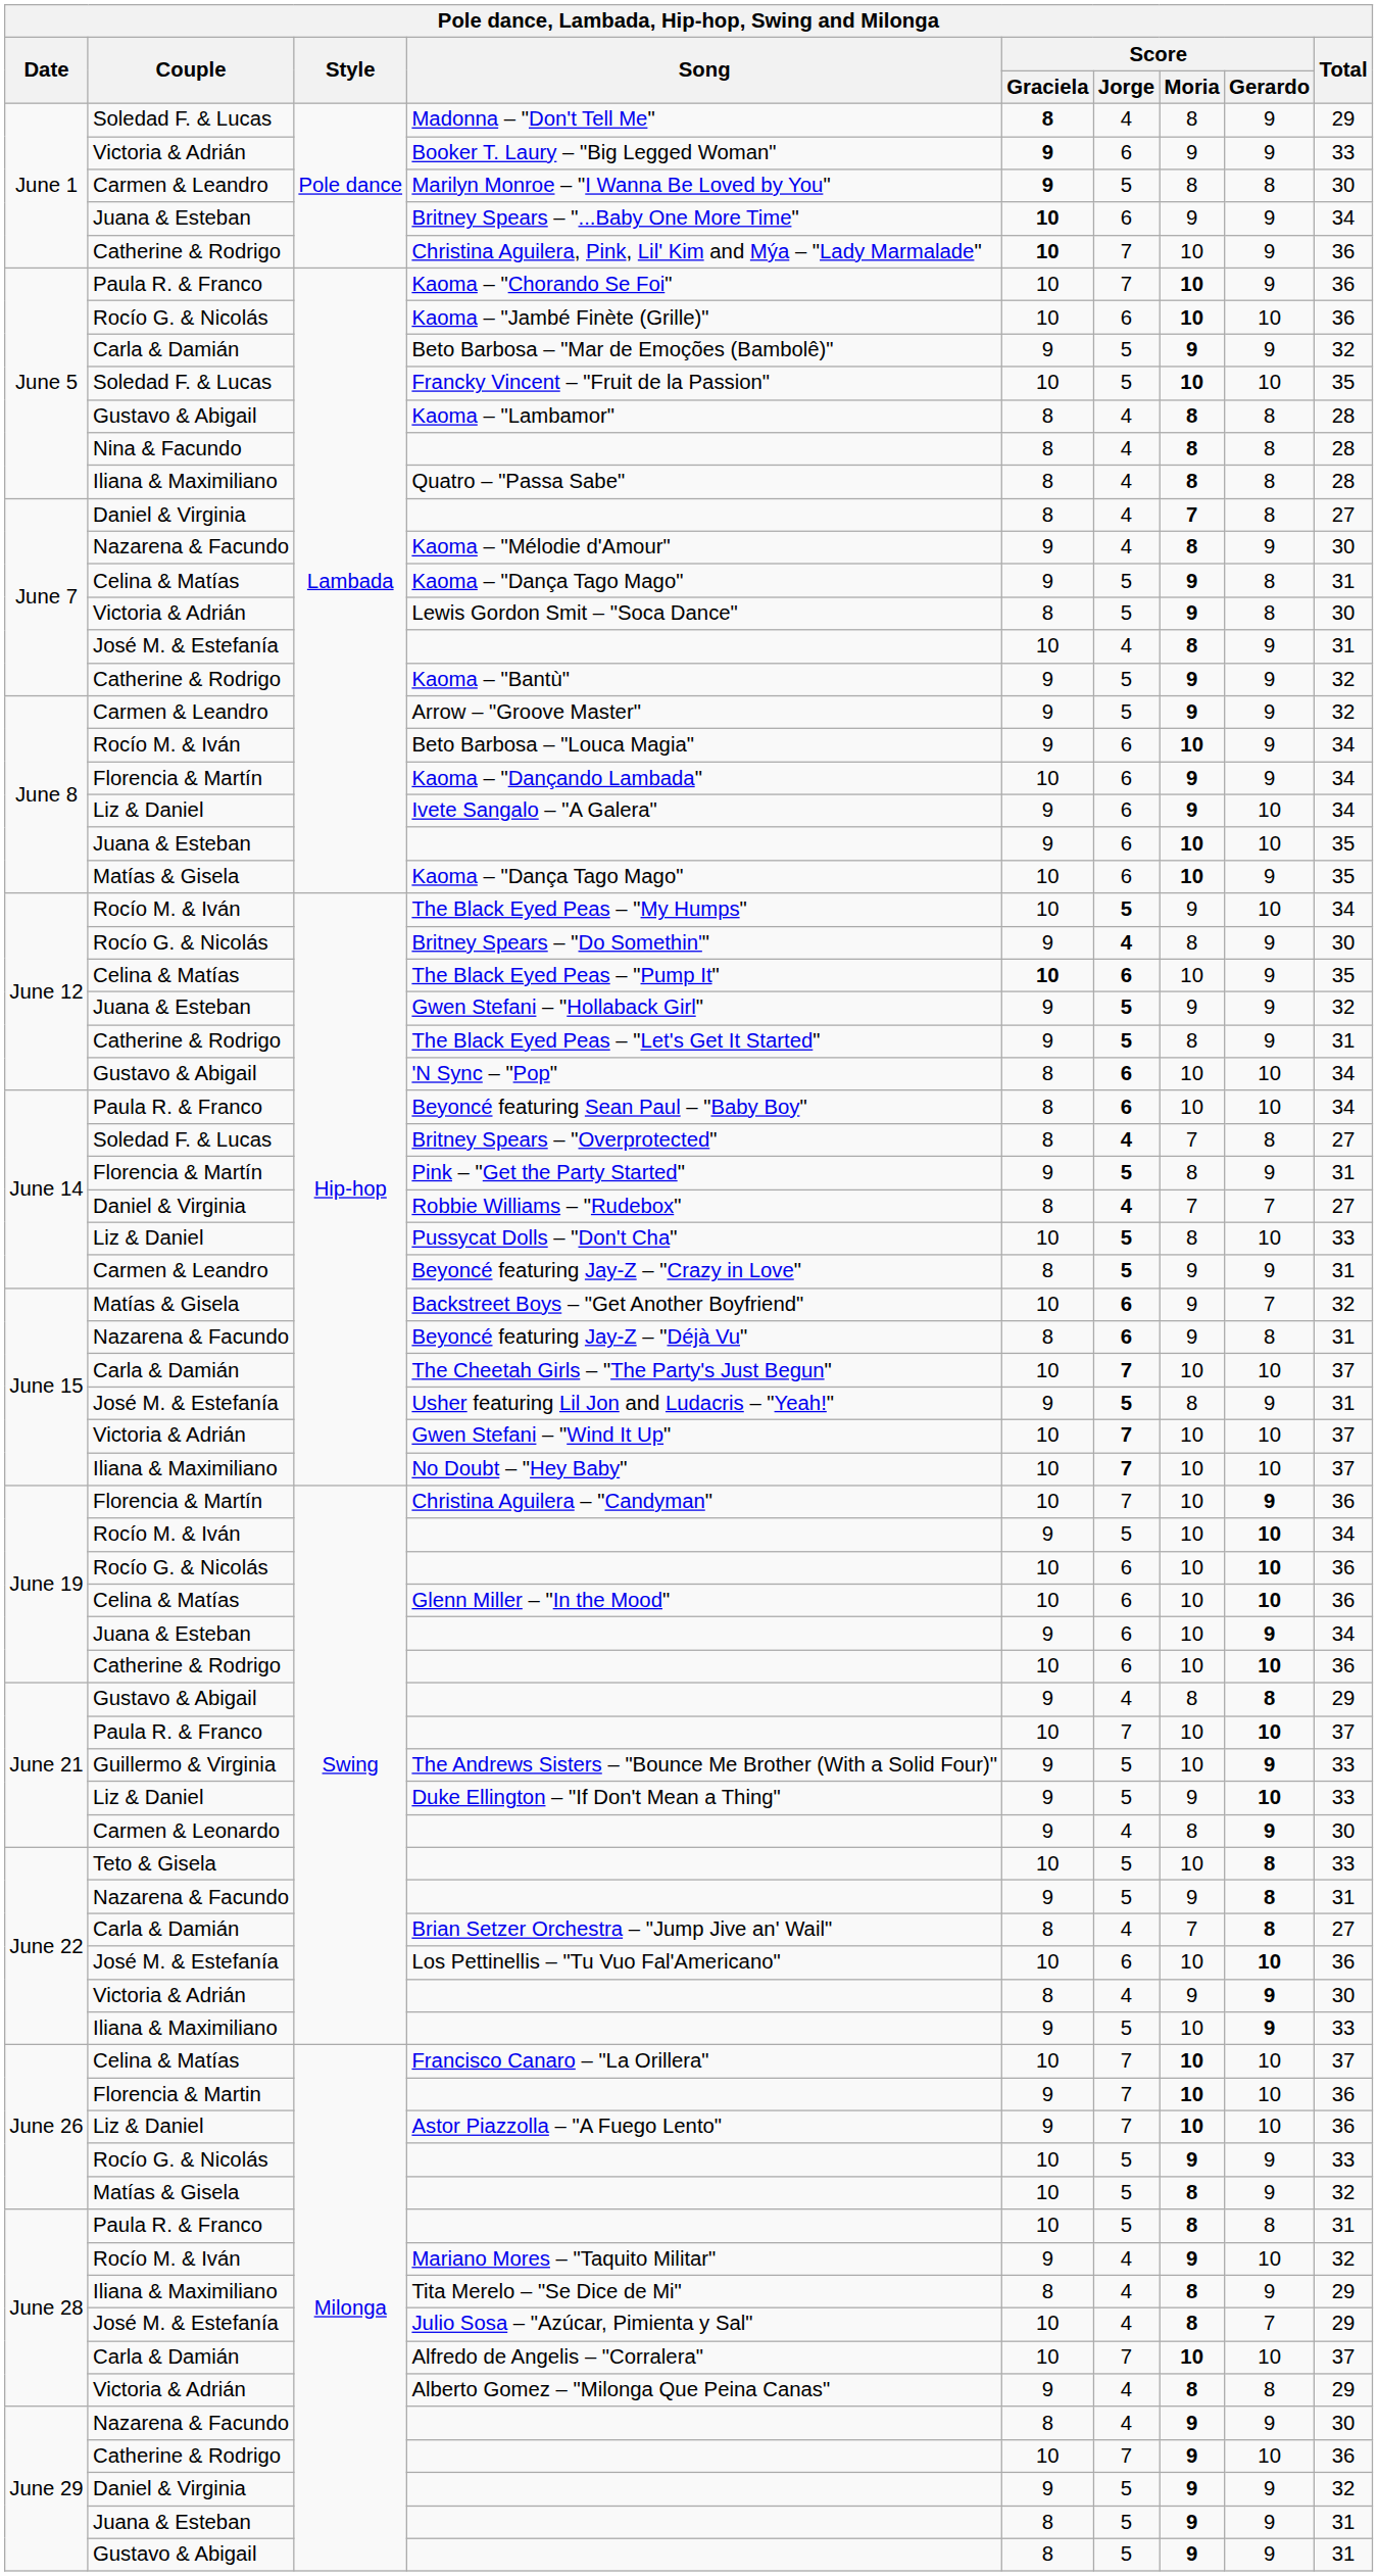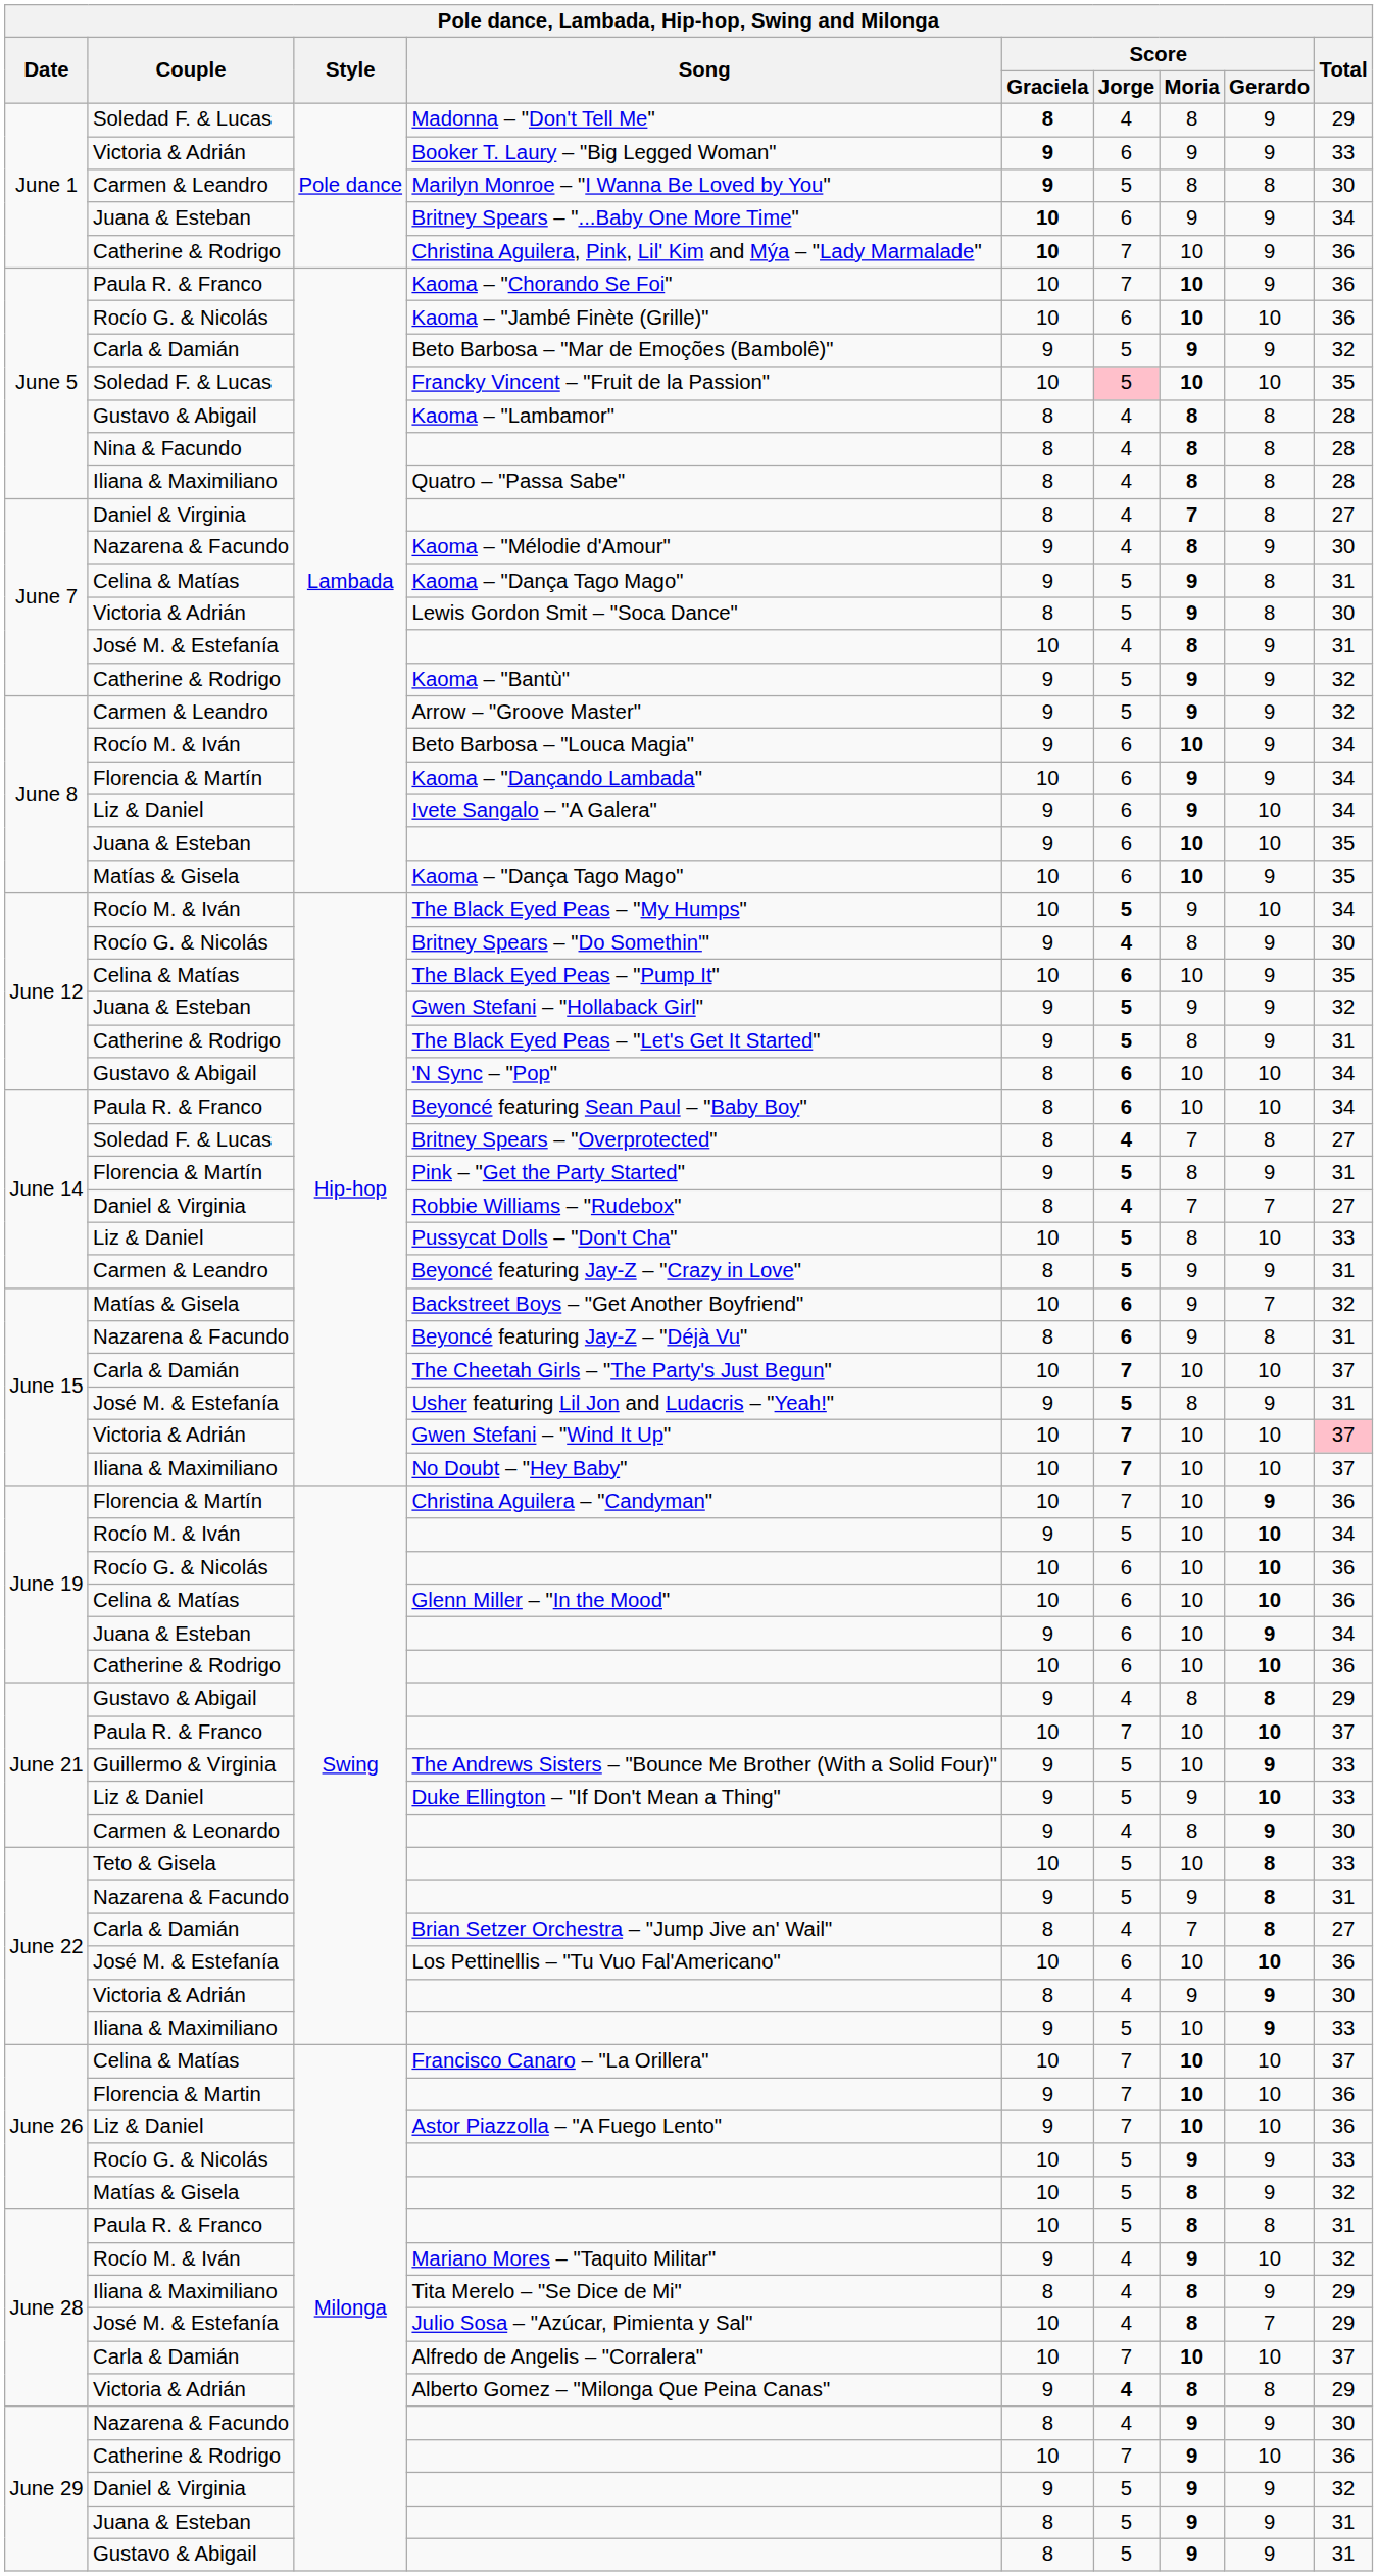Francky Vincent – "Fruit de la Passion" | Score / Jorge: no background -> pink background
The Black Eyed Peas – "Pump It" | Score / Graciela: bold -> normal
Gwen Stefani – "Wind It Up" | Total: no background -> pink background
Alberto Gomez – "Milonga Que Peina Canas" | Score / Jorge: normal -> bold
